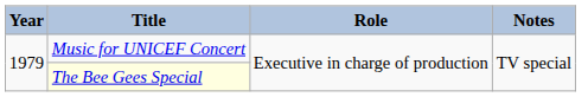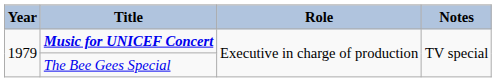Music for UNICEF Concert | Title: normal -> bold
The Bee Gees Special | Title: lightyellow background -> no background
